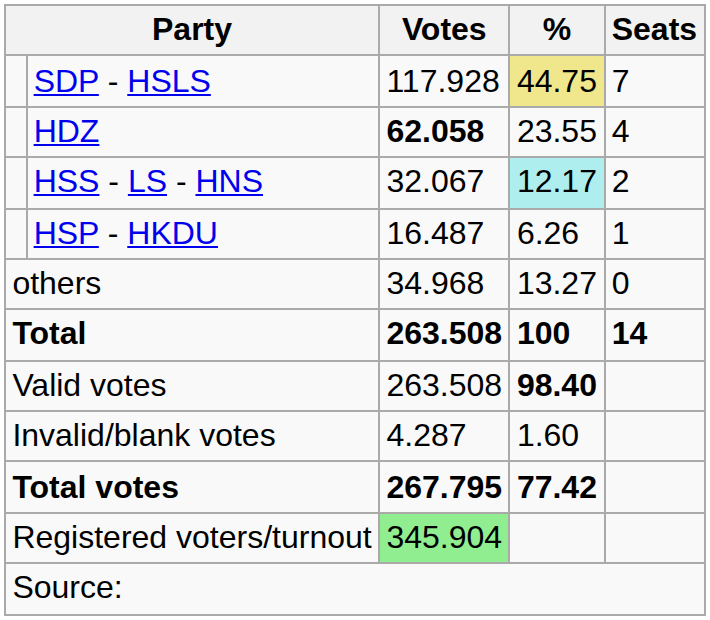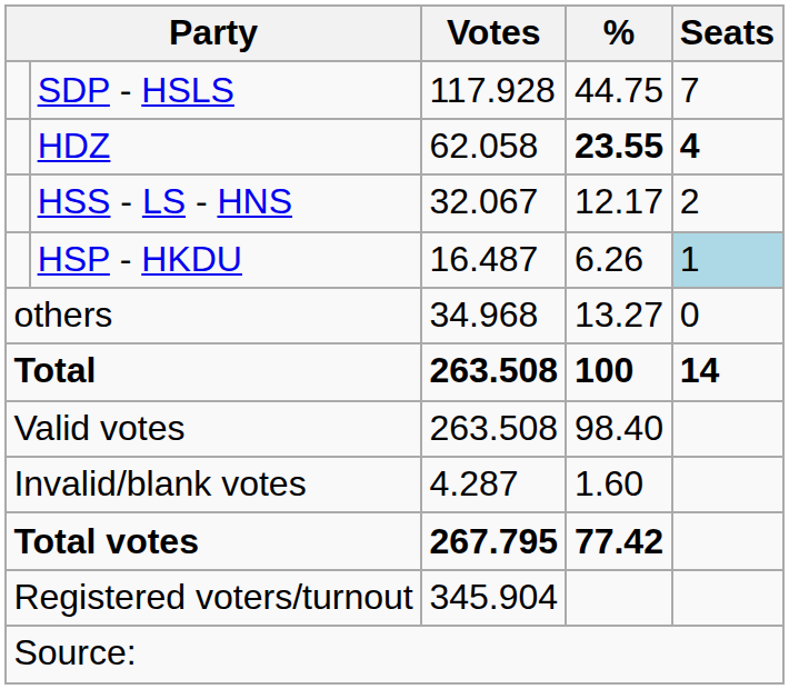SDP - HSLS | %: khaki background -> no background
HDZ | Votes: bold -> normal
HDZ | %: normal -> bold
HDZ | Seats: normal -> bold
HSS - LS - HNS | %: paleturquoise background -> no background
HSP - HKDU | Seats: no background -> lightblue background
Valid votes | %: bold -> normal
Registered voters/turnout | Votes: lightgreen background -> no background
